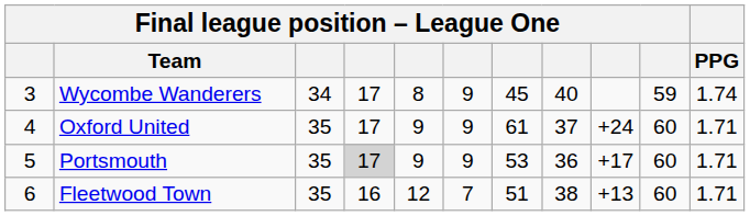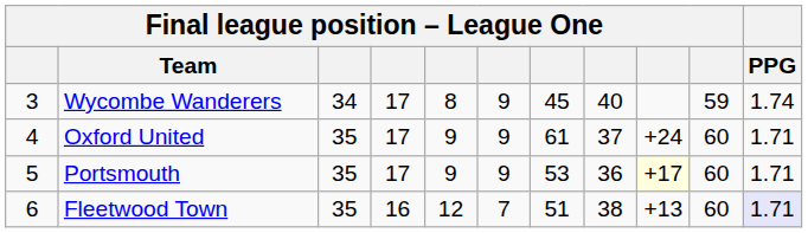Portsmouth | column 4: lightgrey background -> no background
Portsmouth | column 9: no background -> lightyellow background
Fleetwood Town | PPG: no background -> lavender background
